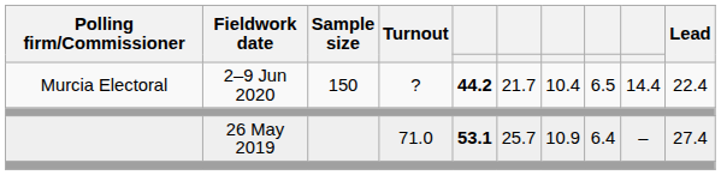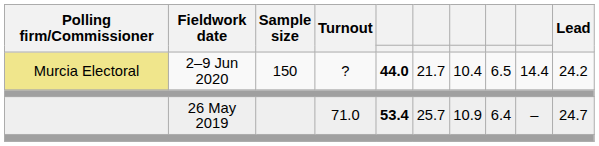2–9 Jun 2020 | Polling firm/Commissioner: no background -> khaki background
2–9 Jun 2020 | column 5: 44.2 -> 44.0
2–9 Jun 2020 | Lead: 22.4 -> 24.2
26 May 2019 | column 5: 53.1 -> 53.4
26 May 2019 | Lead: 27.4 -> 24.7
